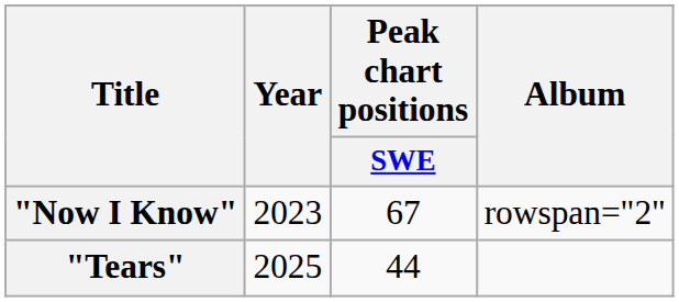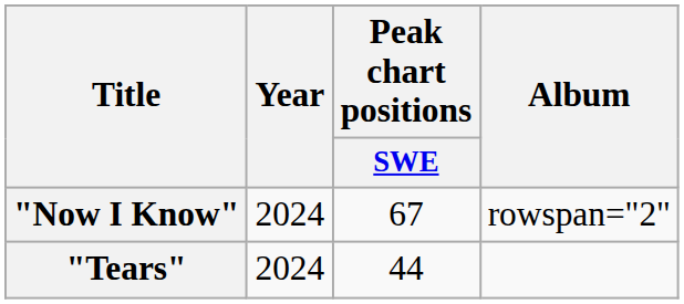"Now I Know" | Year: 2023 -> 2024
"Tears" | Year: 2025 -> 2024
